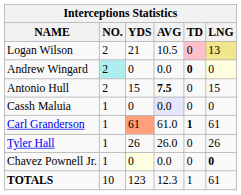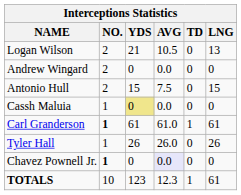Logan Wilson | TD: pink background -> no background
Logan Wilson | LNG: khaki background -> no background
Andrew Wingard | NO.: paleturquoise background -> no background
Andrew Wingard | TD: bold -> normal
Andrew Wingard | LNG: lightyellow background -> no background
Antonio Hull | AVG: bold -> normal
Cassh Maluia | YDS: no background -> khaki background
Cassh Maluia | AVG: lavender background -> no background
Carl Granderson | NO.: normal -> bold
Carl Granderson | YDS: lightsalmon background -> no background
Carl Granderson | TD: bold -> normal
Chavez Pownell Jr. | NO.: normal -> bold
Chavez Pownell Jr. | YDS: lightyellow background -> no background
Chavez Pownell Jr. | AVG: no background -> lavender background
Chavez Pownell Jr. | LNG: bold -> normal
